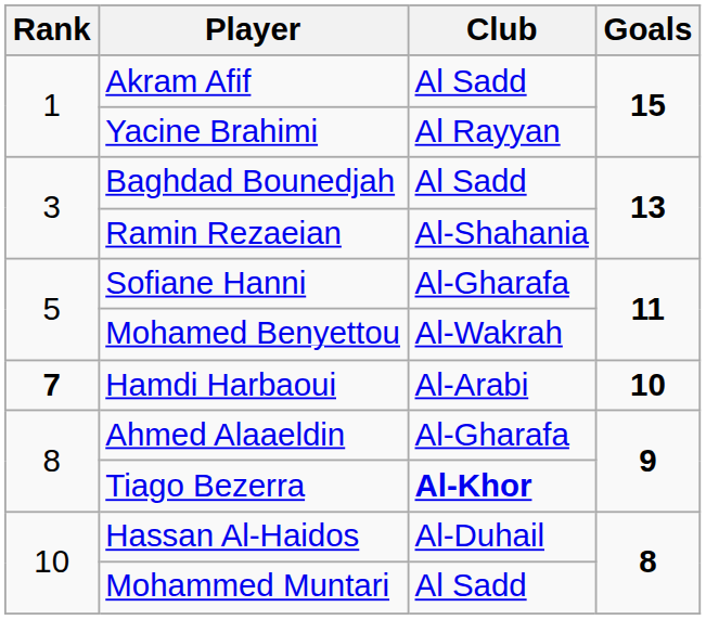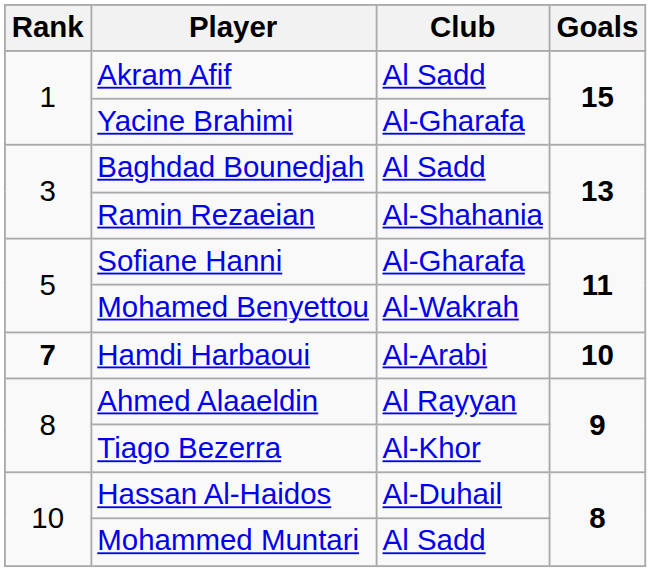Yacine Brahimi | Club: Al Rayyan -> Al-Gharafa
Ahmed Alaaeldin | Club: Al-Gharafa -> Al Rayyan
Tiago Bezerra | Club: bold -> normal
